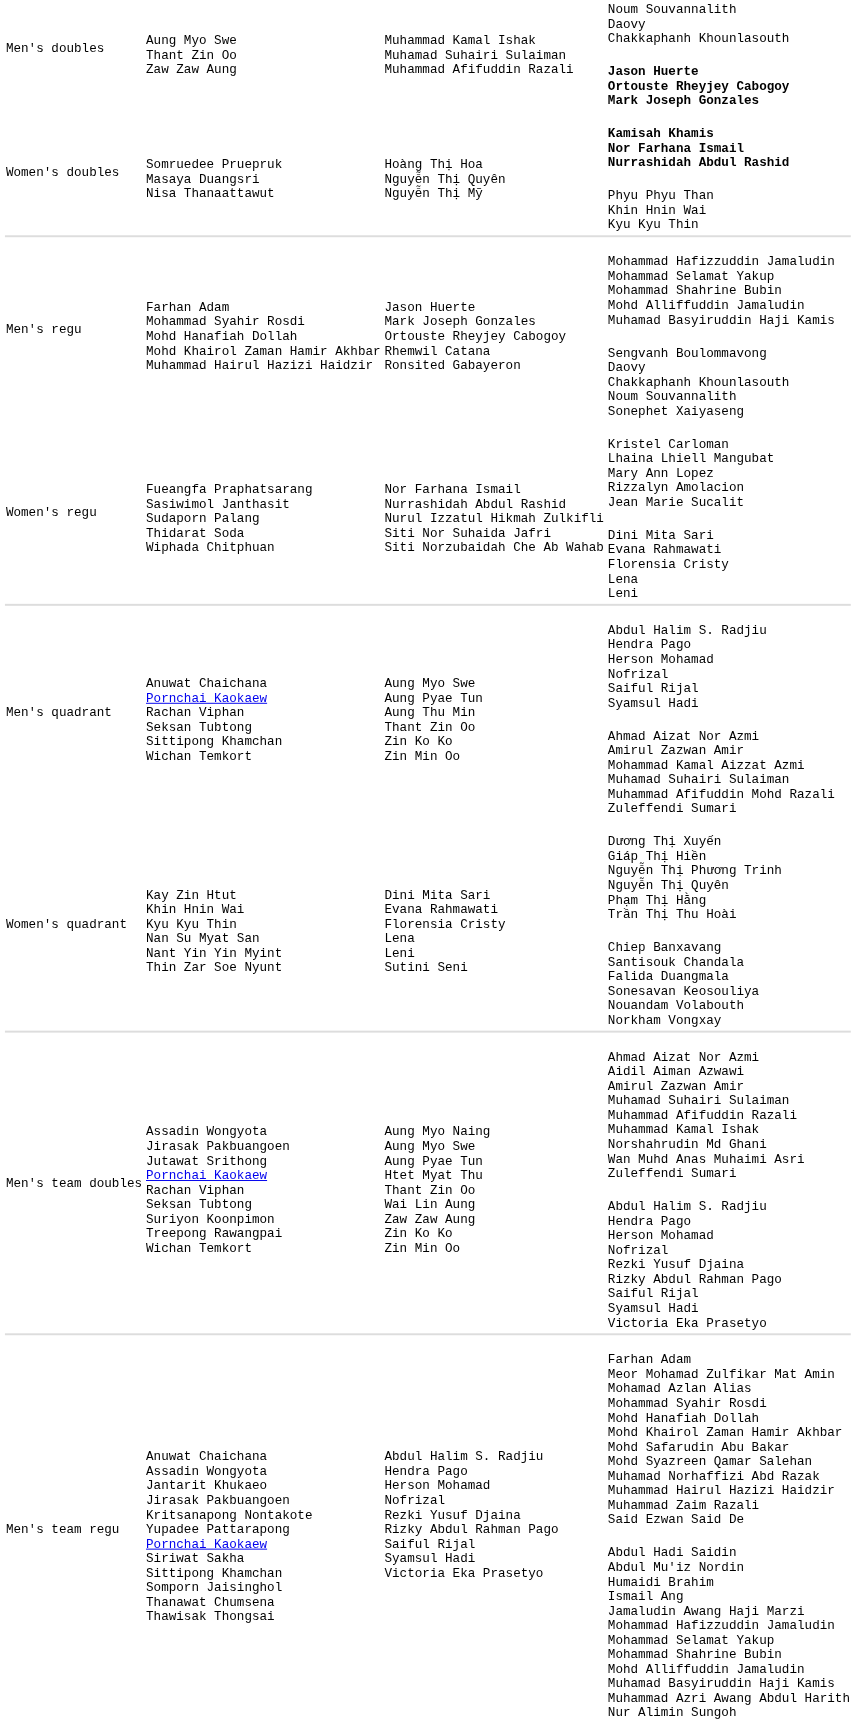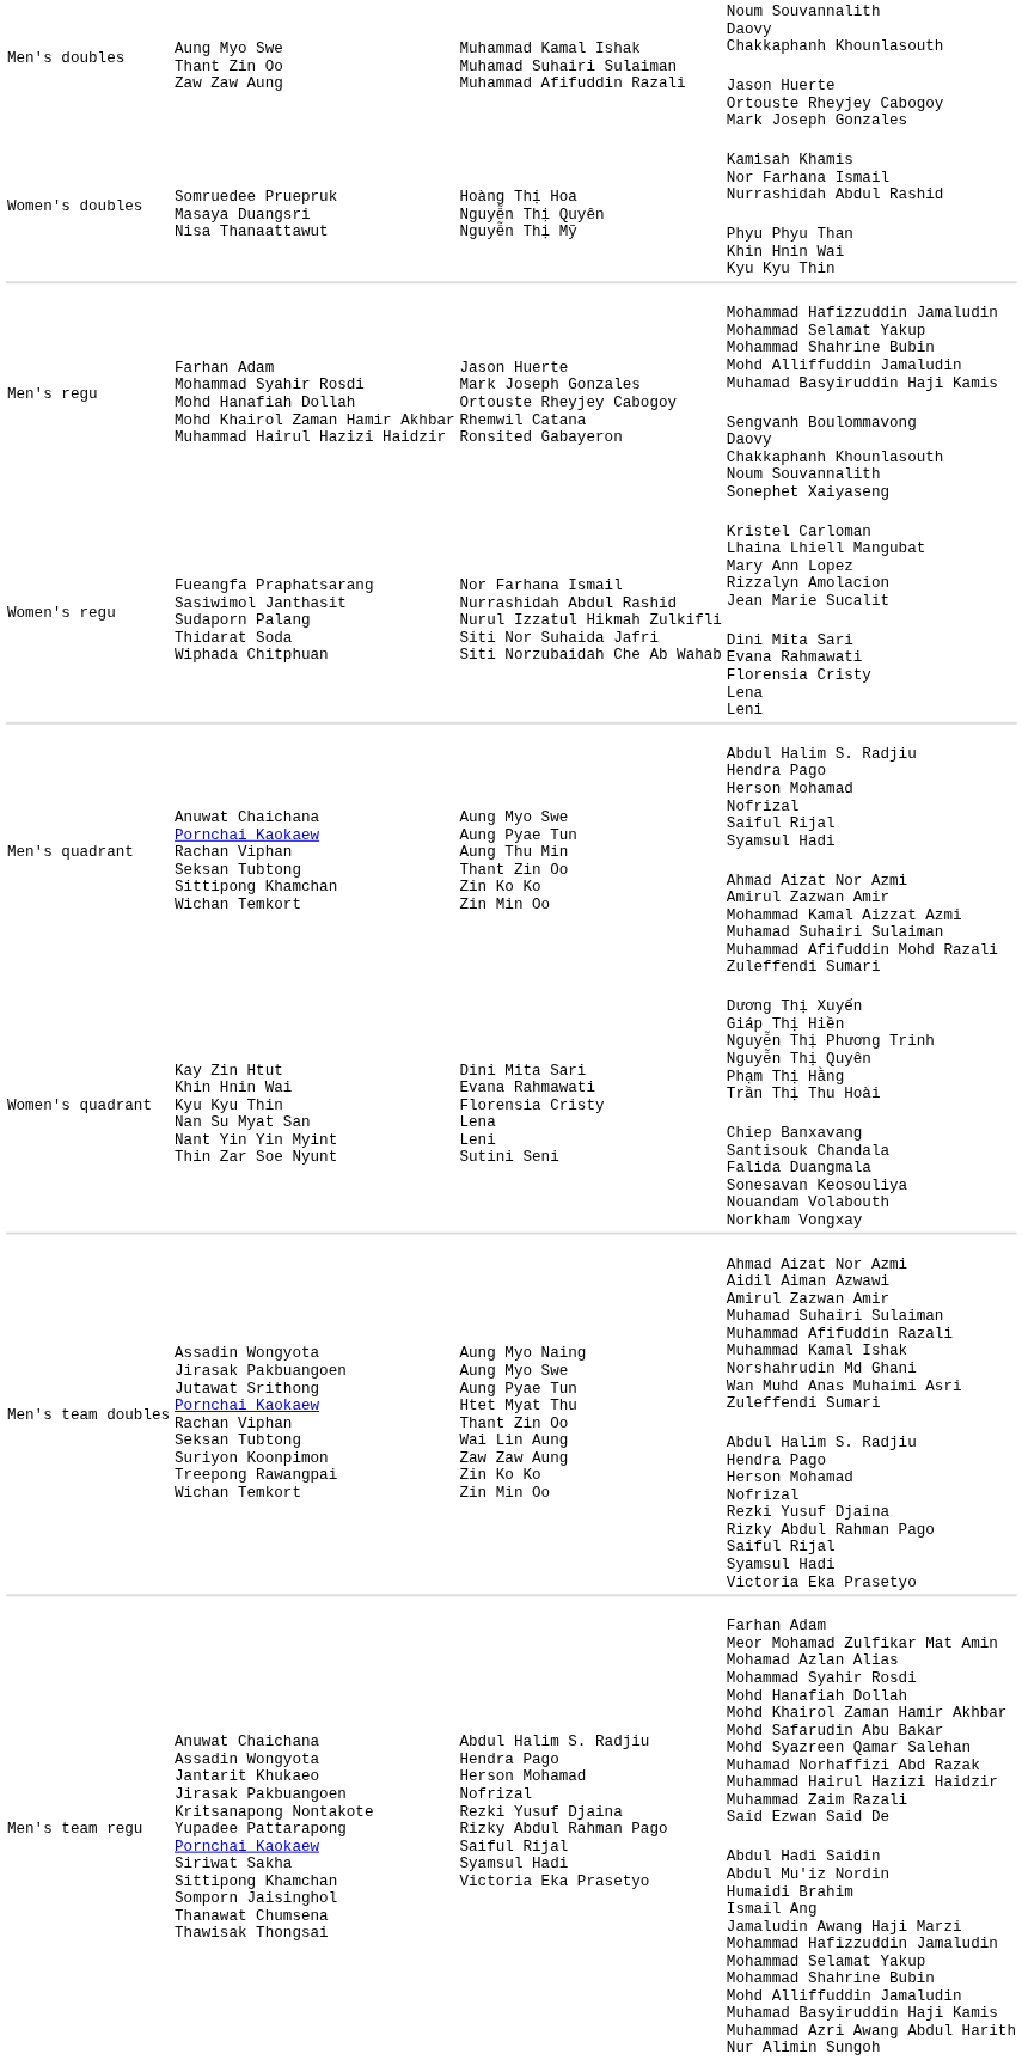Jason Huerte Ortouste Rheyjey Cabogoy Mark Joseph Gonzales | column 4: bold -> normal
Kamisah Khamis Nor Farhana Ismail Nurrashidah Abdul Rashid | column 4: bold -> normal
